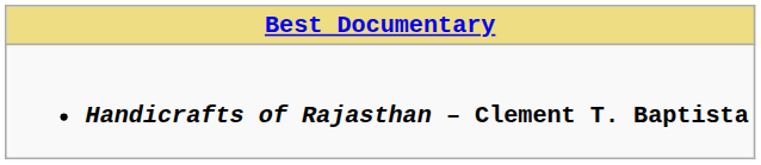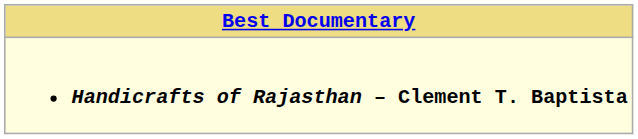row 2 | column 1: no background -> lightyellow background
